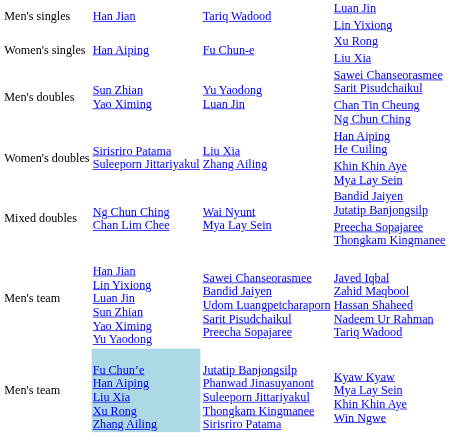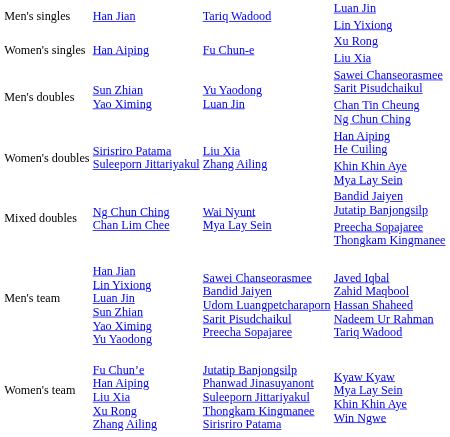Kyaw Kyaw Mya Lay Sein Khin Khin Aye Win Ngwe | column 1: Men's team -> Women's team
Kyaw Kyaw Mya Lay Sein Khin Khin Aye Win Ngwe | column 2: lightblue background -> no background
